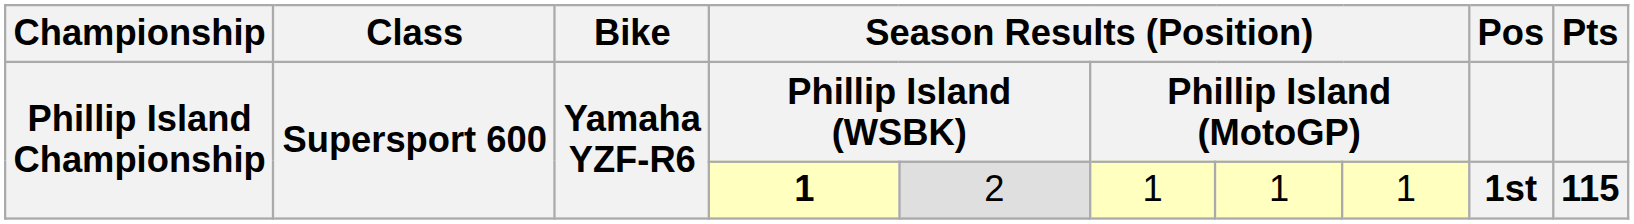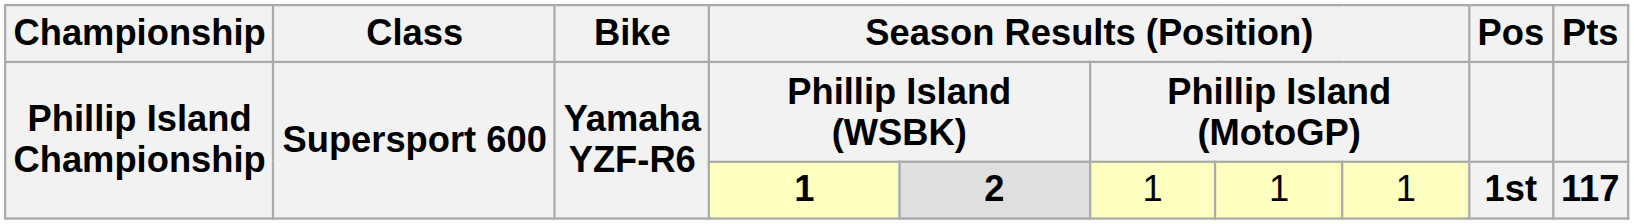row 3 | column 5: normal -> bold
row 3 | Pts: 115 -> 117
